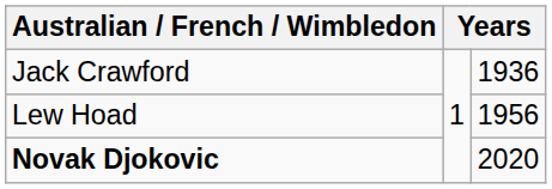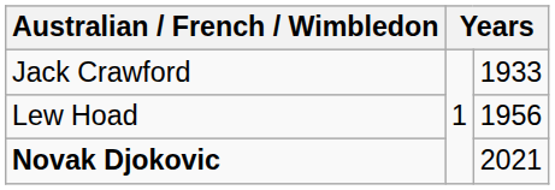Jack Crawford | column 3: 1936 -> 1933
Novak Djokovic | column 3: 2020 -> 2021
